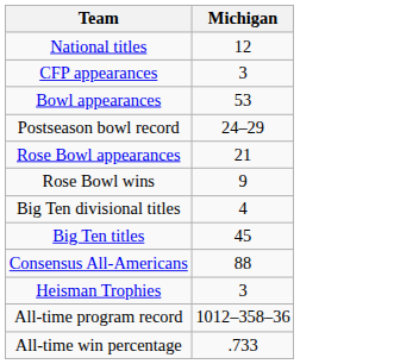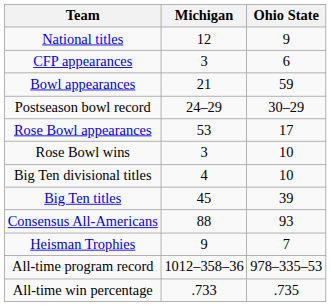+ column: Ohio State | 9 | 6 | 59 | 30–29 | 17 | 10 | 10 | 39 | 93 | 7 | 978–335–53 | .735
Bowl appearances | Michigan: 53 -> 21
Rose Bowl appearances | Michigan: 21 -> 53
Rose Bowl wins | Michigan: 9 -> 3
Heisman Trophies | Michigan: 3 -> 9
